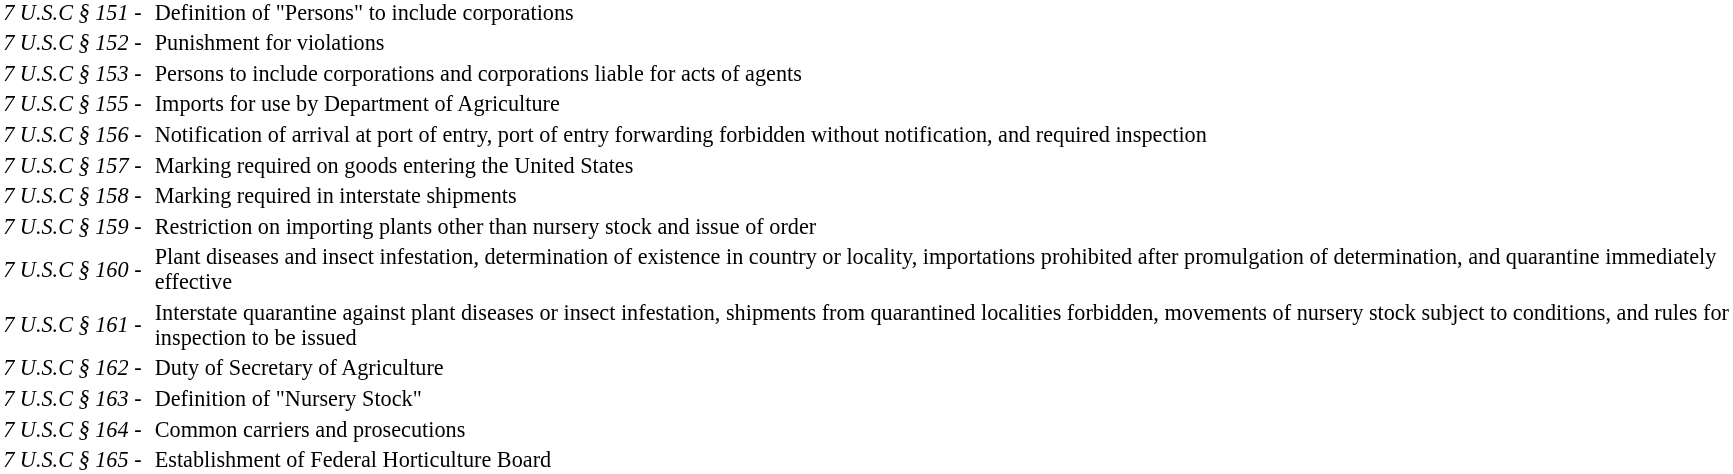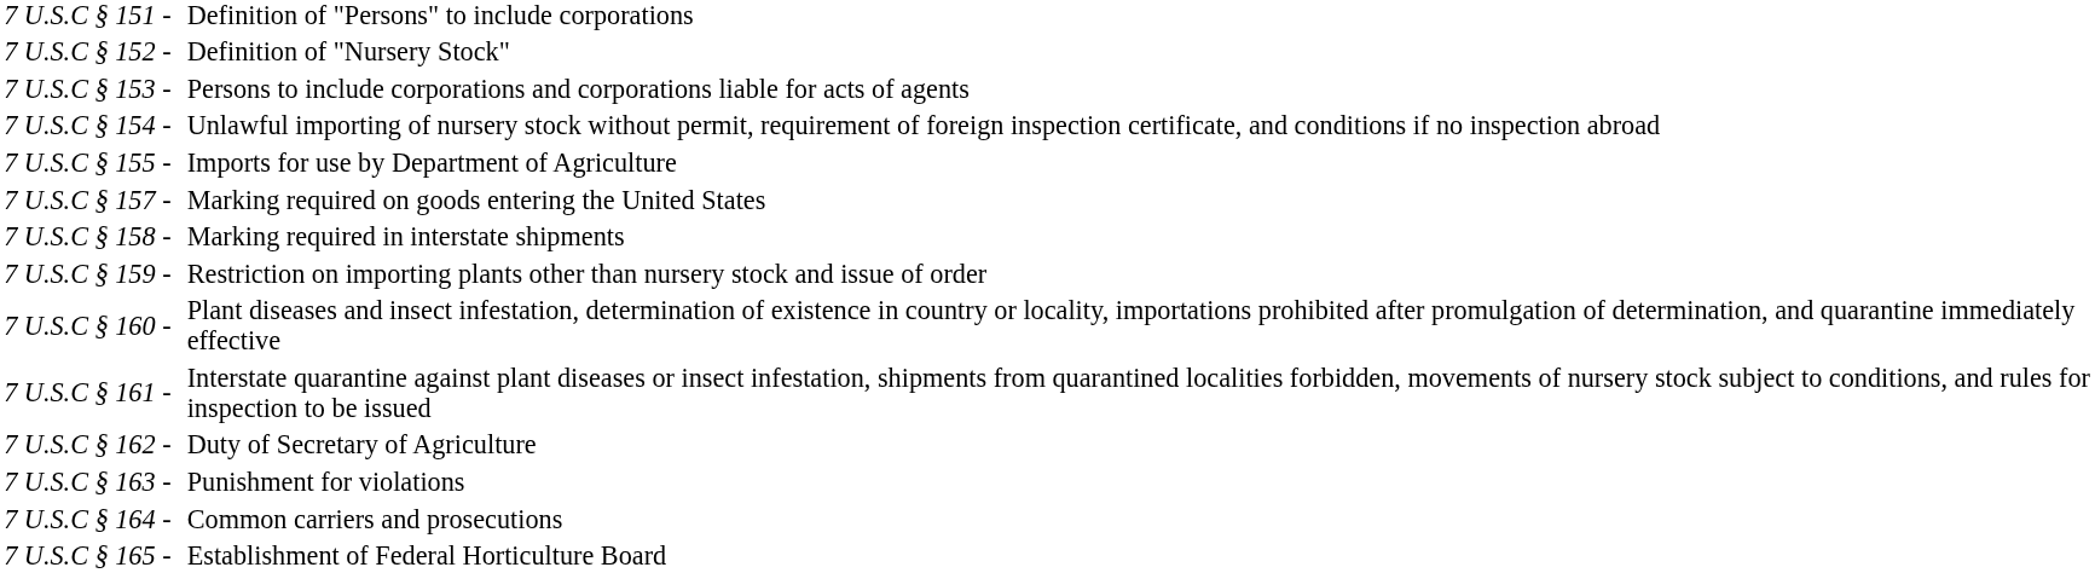7 U.S.C § 152 - | column 2: Punishment for violations -> Definition of "Nursery Stock"
+ row: 7 U.S.C § 154 - | Unlawful importing of nursery stock without permit, requirement of foreign inspection certificate, and conditions if no inspection abroad
- row: 7 U.S.C § 156 - | Notification of arrival at port of entry, port of entry forwarding forbidden without notification, and required inspection
7 U.S.C § 163 - | column 2: Definition of "Nursery Stock" -> Punishment for violations
